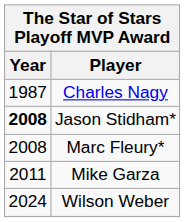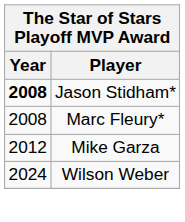- row: 1987 | Charles Nagy
Mike Garza | Year: 2011 -> 2012
